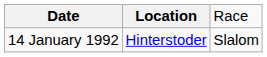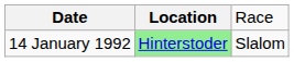14 January 1992 | column 2: no background -> lightgreen background
